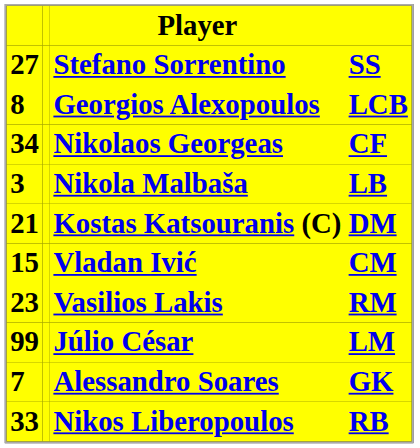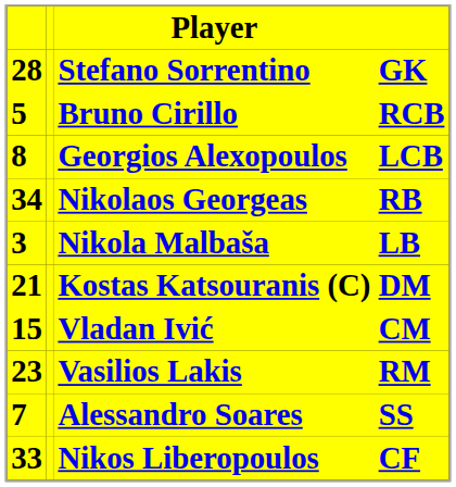Stefano Sorrentino | column 1: 27 -> 28
Stefano Sorrentino | column 3: SS -> GK
+ row: 5 | Bruno Cirillo | RCB
Nikolaos Georgeas | column 3: CF -> RB
- row: 99 | Júlio César | LM
Alessandro Soares | column 3: GK -> SS
Nikos Liberopoulos | column 3: RB -> CF
